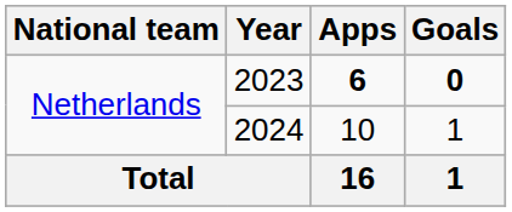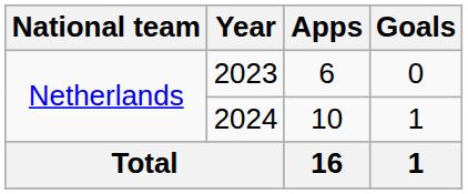2023 | Apps: bold -> normal
2023 | Goals: bold -> normal
